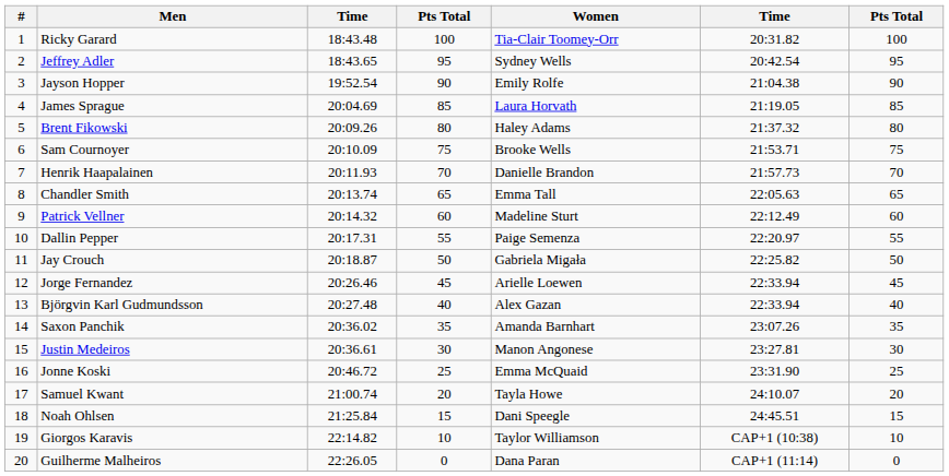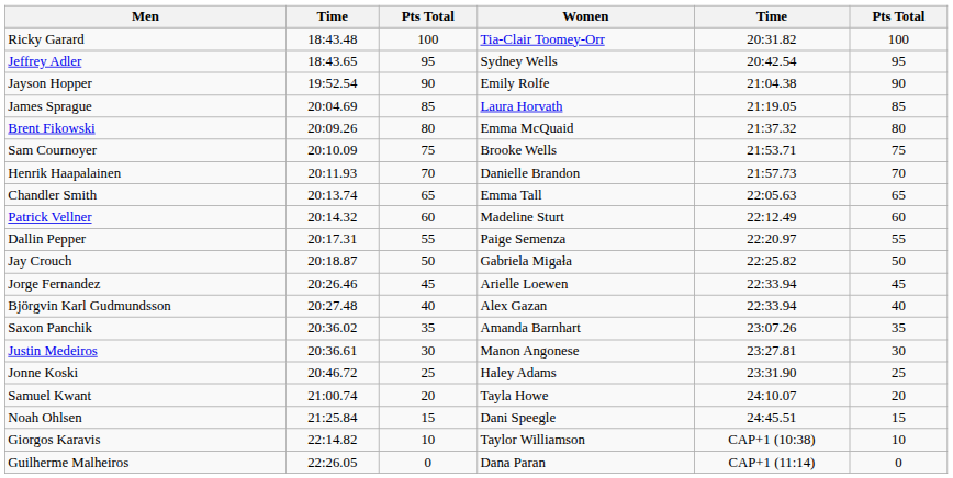- column: # | 1 | 2 | 3 | 4 | 5 | 6 | 7 | 8 | 9 | 10 | 11 | 12 | 13 | 14 | 15 | 16 | 17 | 18 | 19 | 20
Brent Fikowski | Women: Haley Adams -> Emma McQuaid
Jonne Koski | Women: Emma McQuaid -> Haley Adams
